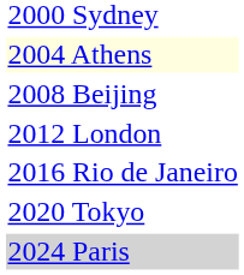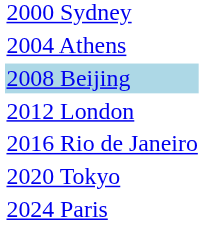2004 Athens | column 1: lightyellow background -> no background
2008 Beijing | column 1: no background -> lightblue background
2024 Paris | column 1: lightgrey background -> no background
